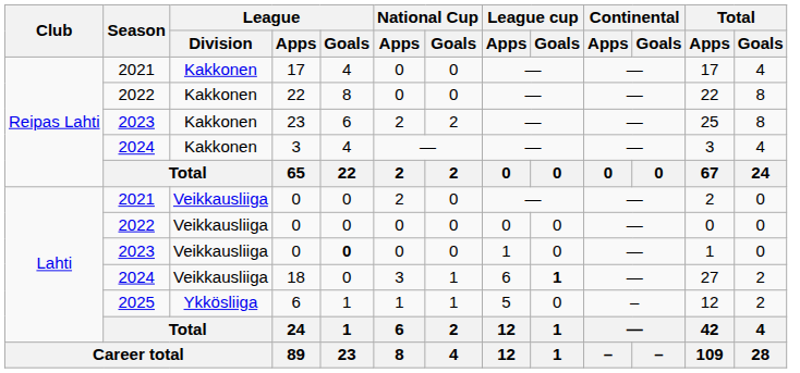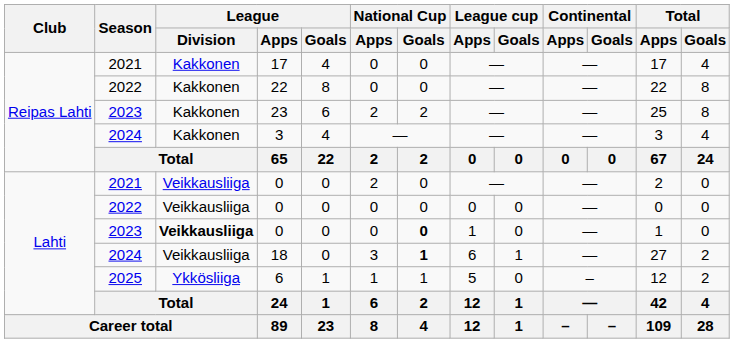2023 / 0 | League / Division: normal -> bold
2023 / 0 | League / Goals: bold -> normal
2023 / 0 | National Cup / Goals: normal -> bold
18 | National Cup / Goals: normal -> bold
18 | League cup / Goals: bold -> normal
